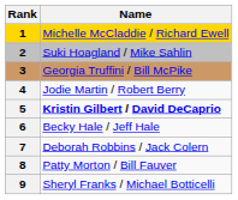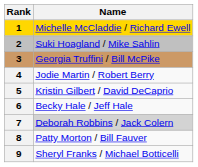Kristin Gilbert / David DeCaprio | Name: bold -> normal
Deborah Robbins / Jack Colern | Name: no background -> lightgrey background
